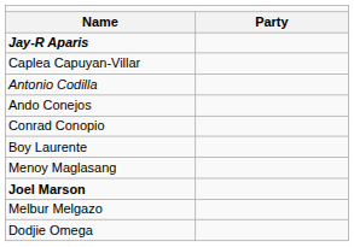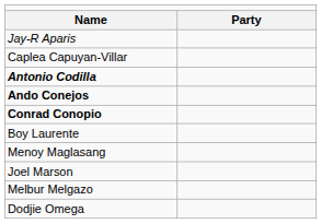Jay-R Aparis | column 1: bold -> normal
Antonio Codilla | column 1: normal -> bold
Ando Conejos | column 1: normal -> bold
Conrad Conopio | column 1: normal -> bold
Joel Marson | column 1: bold -> normal
